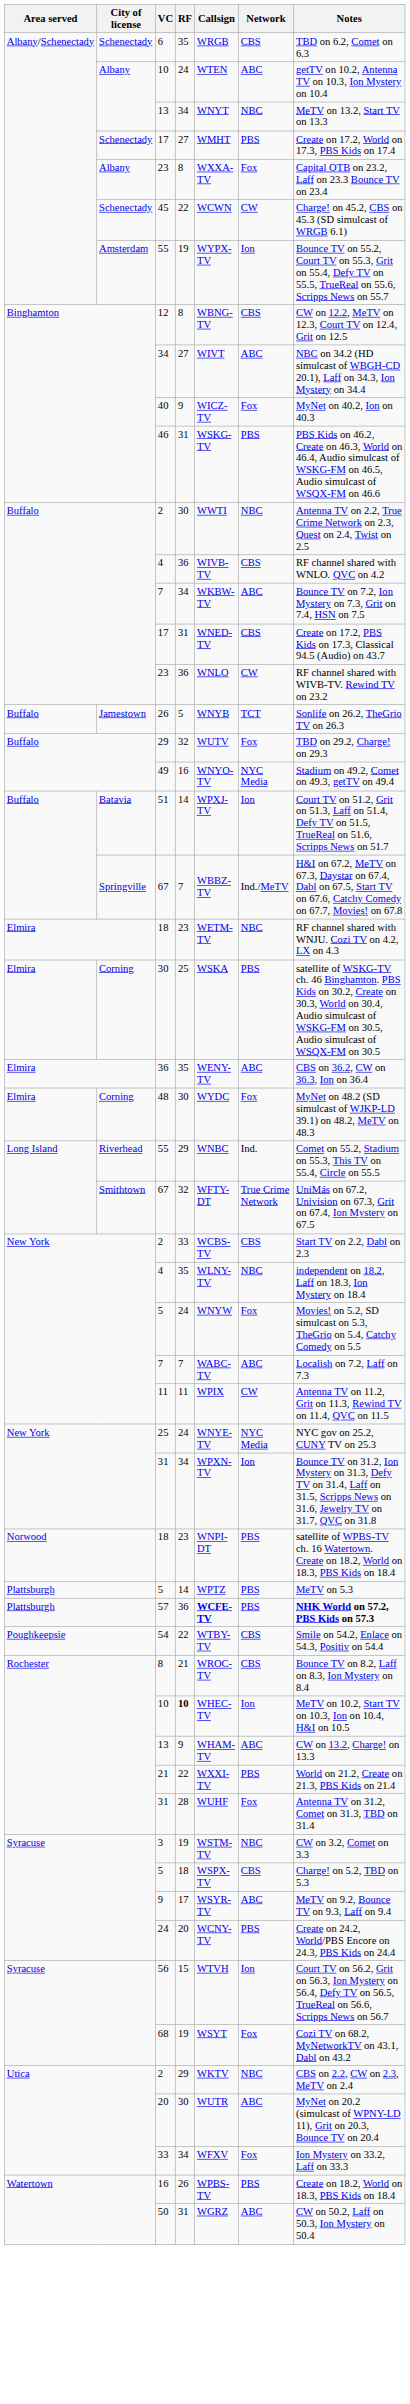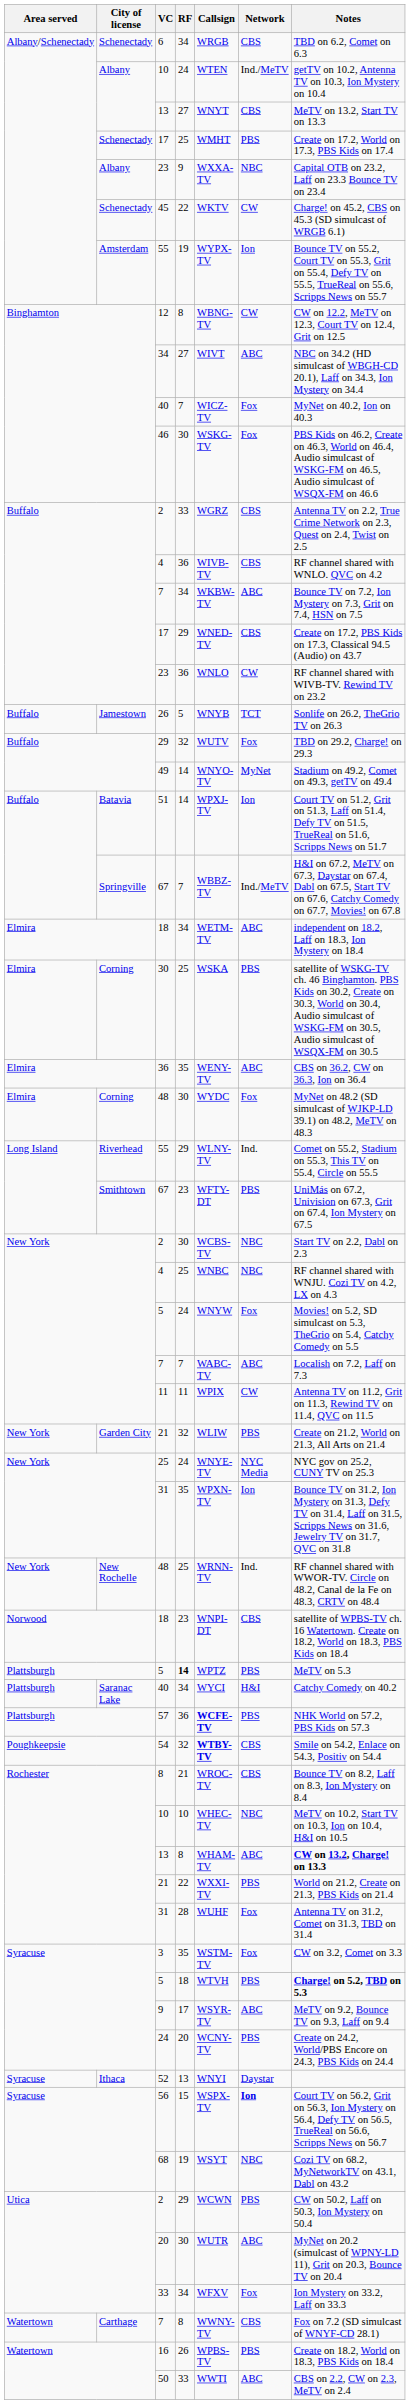6 | RF: 35 -> 34
Albany / 10 | Network: ABC -> Ind./MeTV
Albany / 13 | RF: 34 -> 27
Albany / 13 | Network: NBC -> CBS
Schenectady / 17 | RF: 27 -> 25
Albany / 23 | RF: 8 -> 9
Albany / 23 | Network: Fox -> NBC
45 | Callsign: WCWN -> WKTV
12 | Network: CBS -> CW
Binghamton / 40 | RF: 9 -> 7
46 | RF: 31 -> 30
46 | Network: PBS -> Fox
Buffalo / 2 | RF: 30 -> 33
Buffalo / 2 | Callsign: WWTI -> WGRZ
Buffalo / 2 | Network: NBC -> CBS
Buffalo / 17 | RF: 31 -> 29
49 | RF: 16 -> 14
49 | Network: NYC Media -> MyNet
Elmira / 18 | RF: 23 -> 34
Elmira / 18 | Network: NBC -> ABC
Elmira / 18 | Notes: RF channel shared with WNJU. Cozi TV on 4.2, LX on 4.3 -> independent on 18.2, Laff on 18.3, Ion Mystery on 18.4
Riverhead / 55 | Callsign: WNBC -> WLNY-TV
Smithtown / 67 | RF: 32 -> 23
Smithtown / 67 | Network: True Crime Network -> PBS
New York / 2 | RF: 33 -> 30
New York / 2 | Network: CBS -> NBC
New York / 4 | RF: 35 -> 25
New York / 4 | Callsign: WLNY-TV -> WNBC
New York / 4 | Notes: independent on 18.2, Laff on 18.3, Ion Mystery on 18.4 -> RF channel shared with WNJU. Cozi TV on 4.2, LX on 4.3
+ row: New York | Garden City | 21 | 32 | WLIW | PBS | Create on 21.2, World on 21.3, All Arts on 21.4
New York / 31 | RF: 34 -> 35
+ row: New York | New Rochelle | 48 | 25 | WRNN-TV | Ind. | RF channel shared with WWOR-TV. Circle on 48.2, Canal de la Fe on 48.3, CRTV on 48.4
Norwood / 18 | Network: PBS -> CBS
Plattsburgh / 5 | RF: normal -> bold
+ row: Plattsburgh | Saranac Lake | 40 | 34 | WYCI | H&I | Catchy Comedy on 40.2
57 | Notes: bold -> normal
54 | RF: 22 -> 32
54 | Callsign: normal -> bold
Rochester / 10 | RF: bold -> normal
Rochester / 10 | Network: Ion -> NBC
Rochester / 13 | RF: 9 -> 8
Rochester / 13 | Notes: normal -> bold
3 | RF: 19 -> 35
3 | Network: NBC -> Fox
Syracuse / 5 | Callsign: WSPX-TV -> WTVH
Syracuse / 5 | Network: CBS -> PBS
Syracuse / 5 | Notes: normal -> bold
+ row: Syracuse | Ithaca | 52 | 13 | WNYI | Daystar
56 | Callsign: WTVH -> WSPX-TV
56 | Network: normal -> bold
68 | Network: Fox -> NBC
Utica / 2 | Callsign: WKTV -> WCWN
Utica / 2 | Network: NBC -> PBS
Utica / 2 | Notes: CBS on 2.2, CW on 2.3, MeTV on 2.4 -> CW on 50.2, Laff on 50.3, Ion Mystery on 50.4
+ row: Watertown | Carthage | 7 | 8 | WWNY-TV | CBS | Fox on 7.2 (SD simulcast of WNYF-CD 28.1)
50 | RF: 31 -> 33
50 | Callsign: WGRZ -> WWTI
50 | Notes: CW on 50.2, Laff on 50.3, Ion Mystery on 50.4 -> CBS on 2.2, CW on 2.3, MeTV on 2.4
